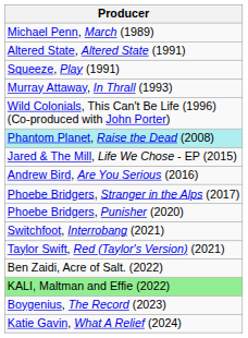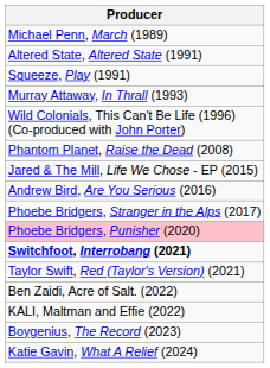row 7 | column 1: paleturquoise background -> no background
row 11 | column 1: no background -> pink background
row 12 | column 1: normal -> bold
row 15 | column 1: lightgreen background -> no background
